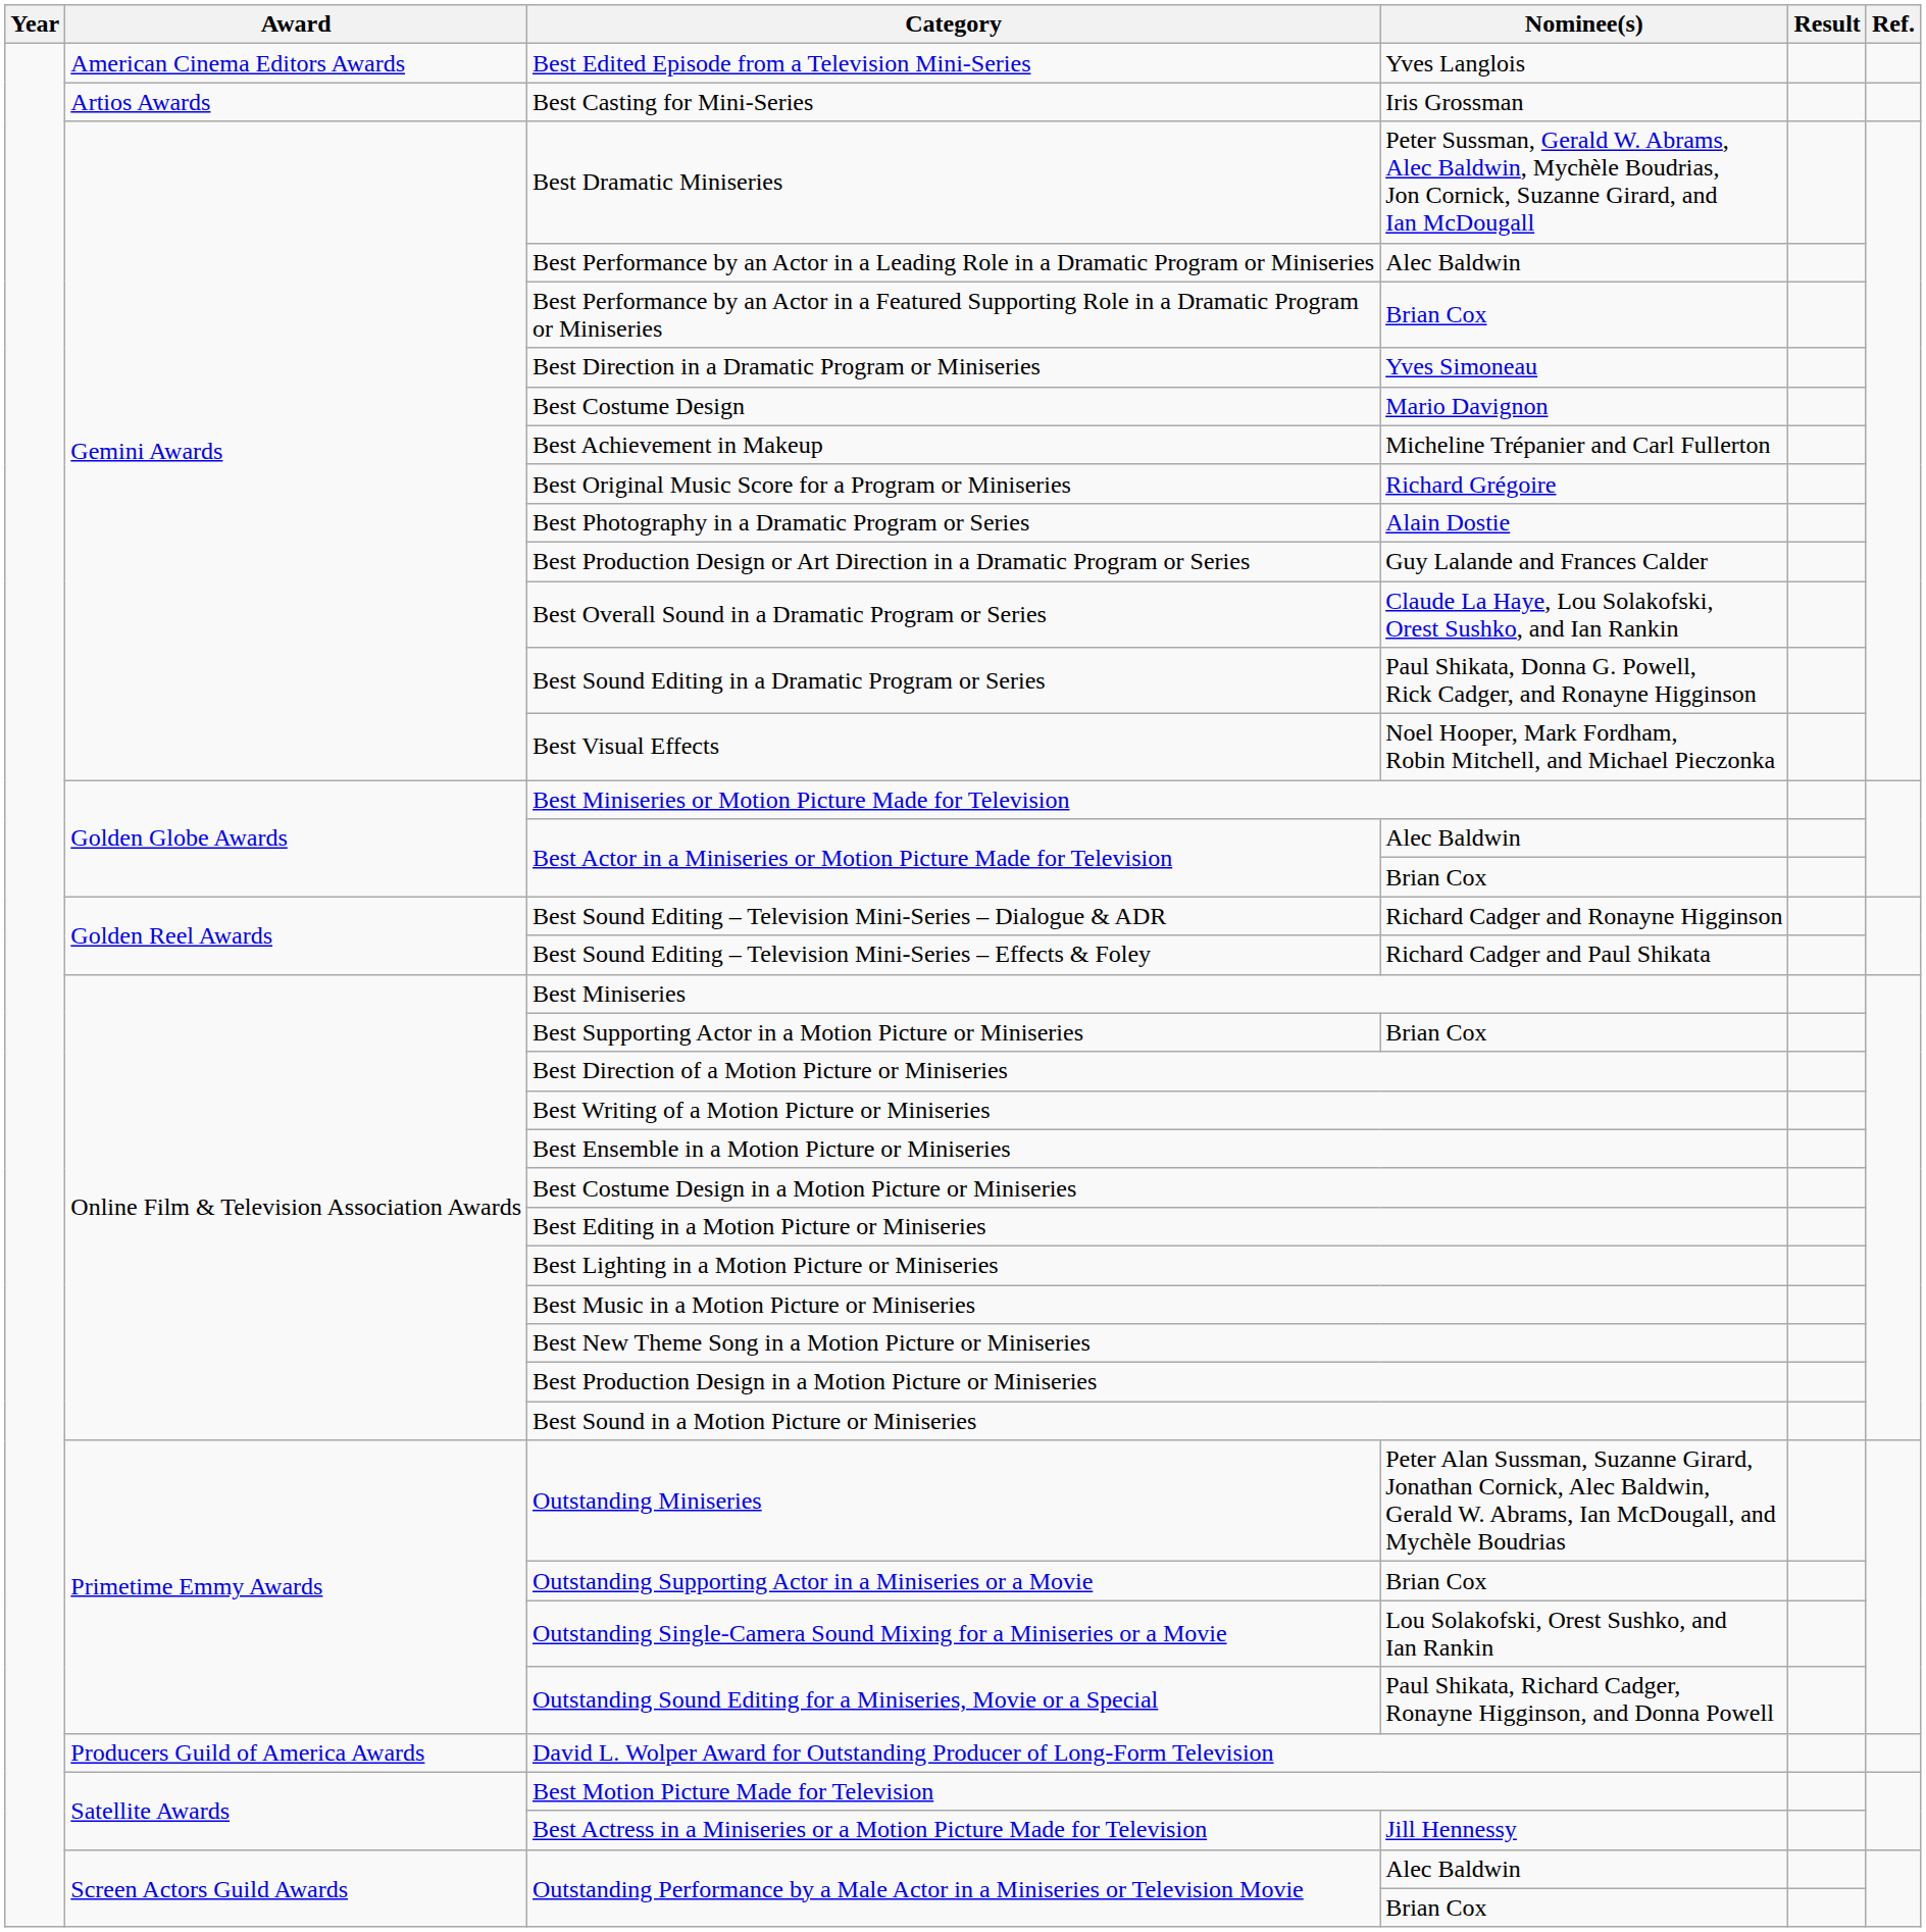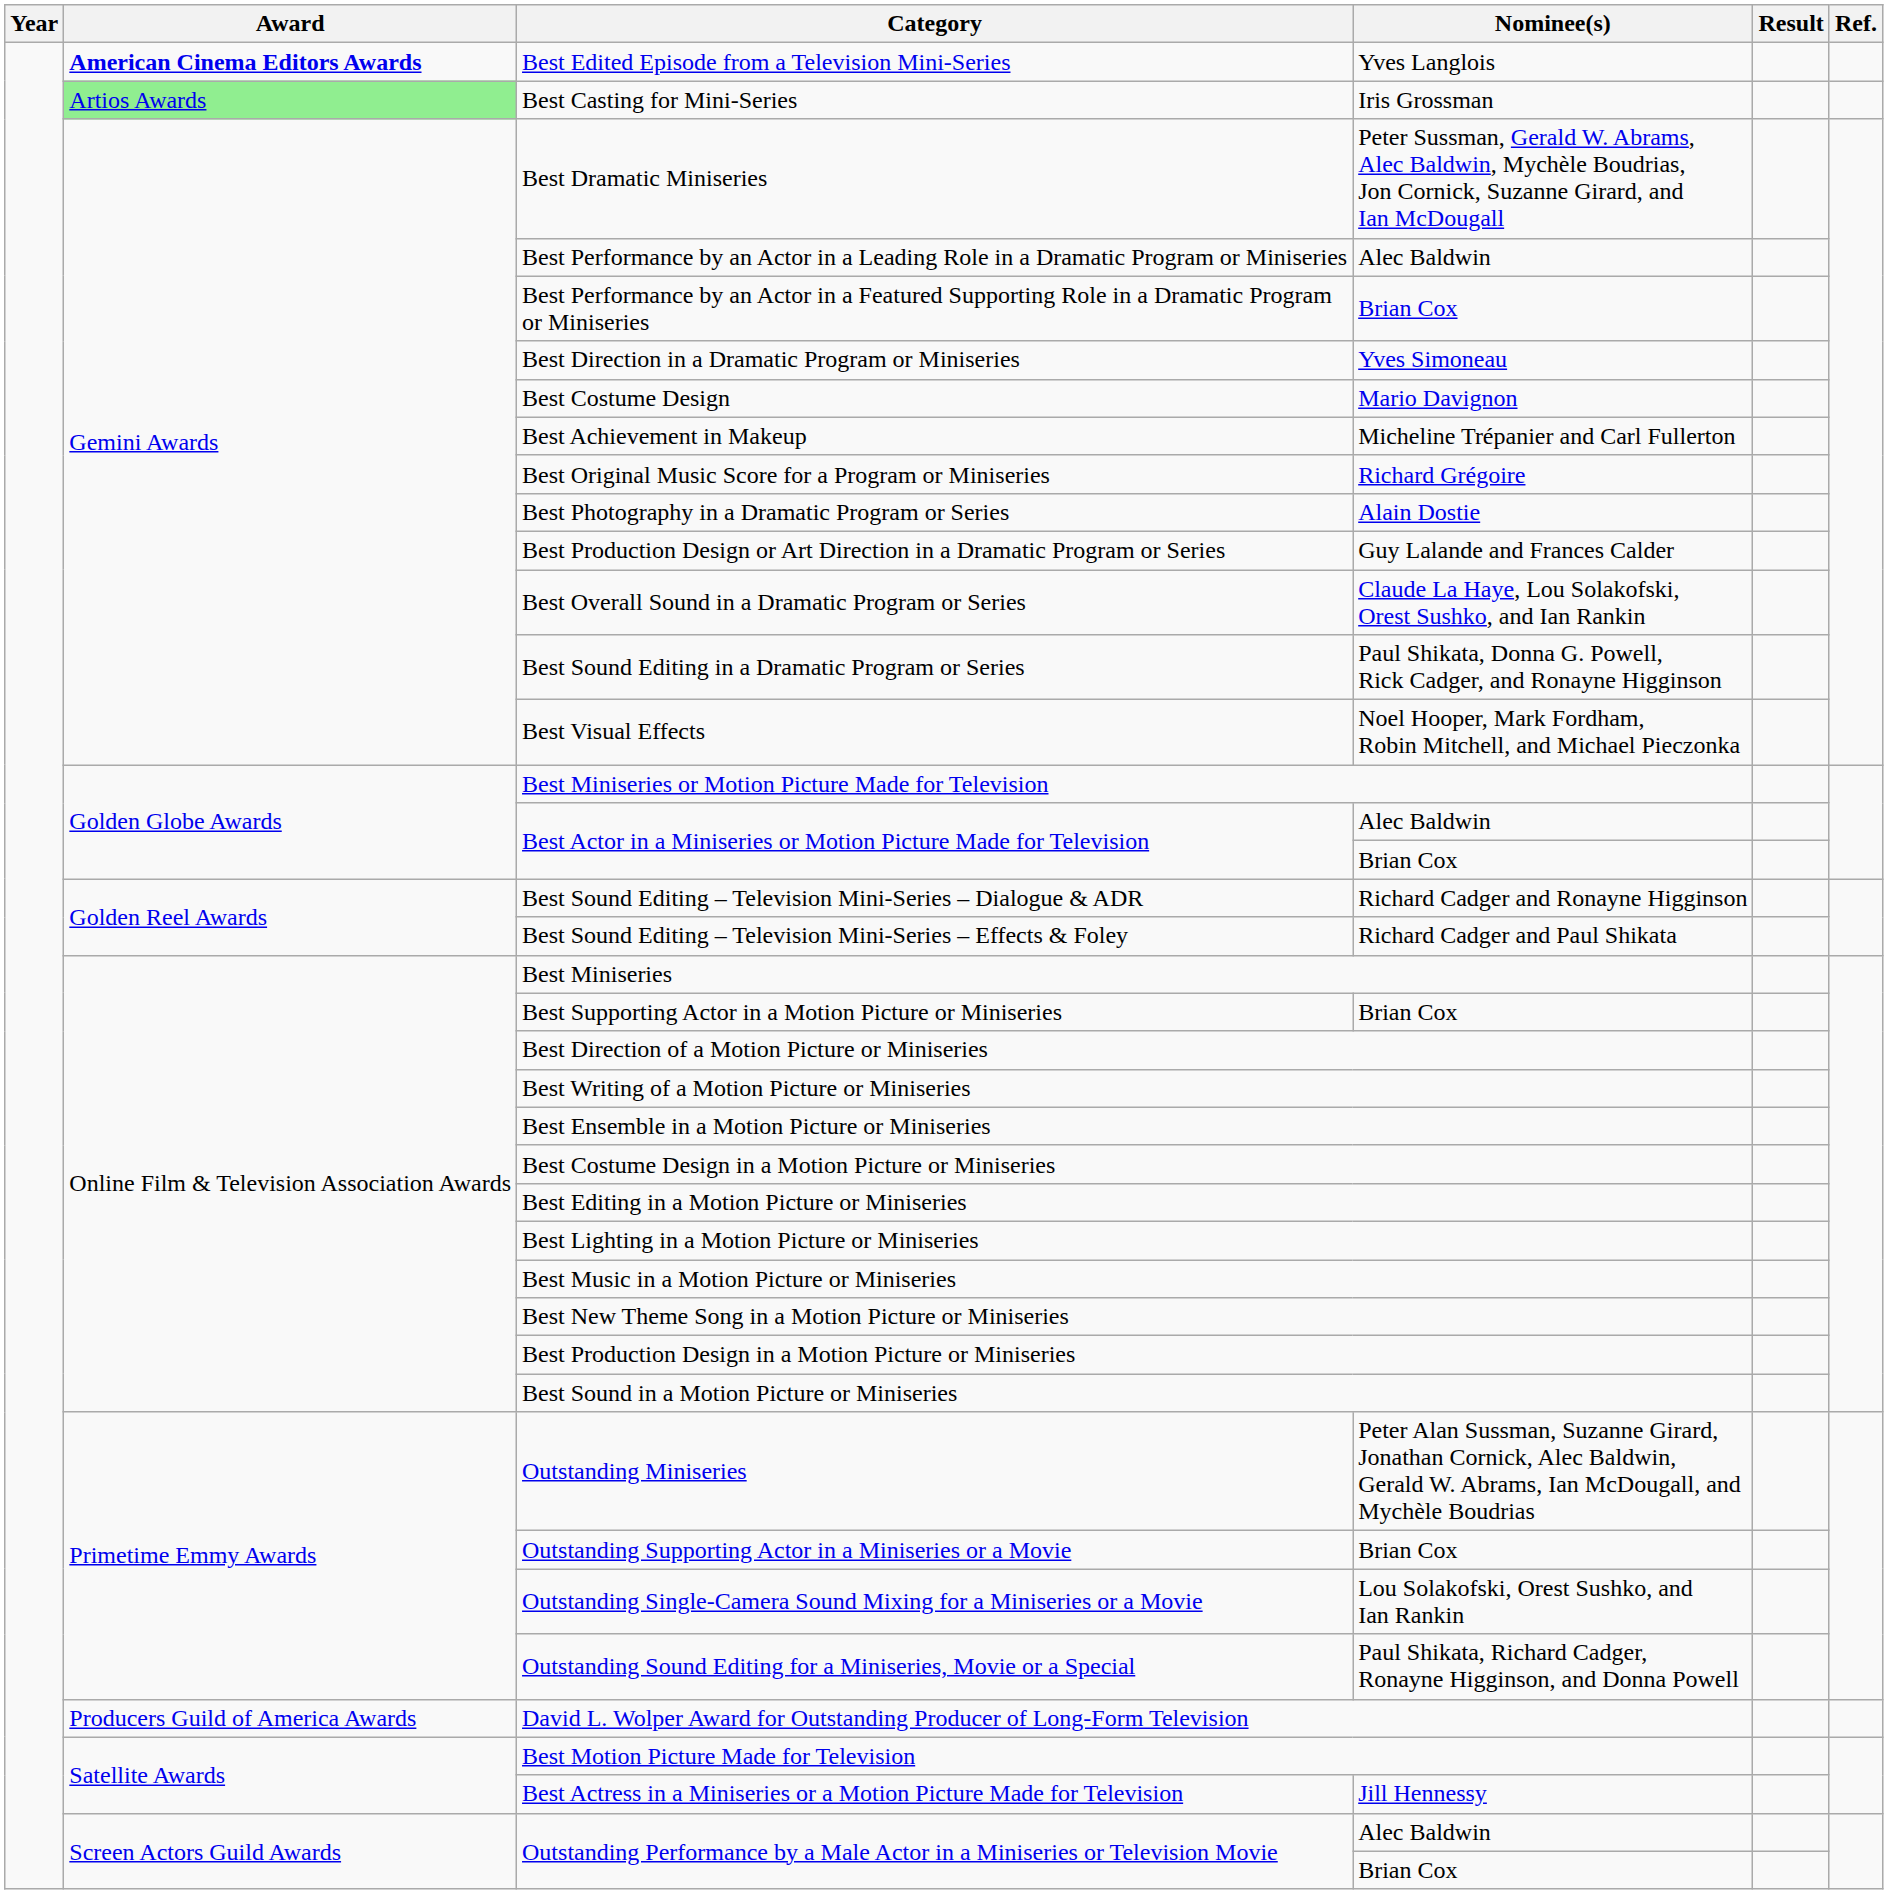Best Edited Episode from a Television Mini-Series | Award: normal -> bold
Best Casting for Mini-Series | Award: no background -> lightgreen background
